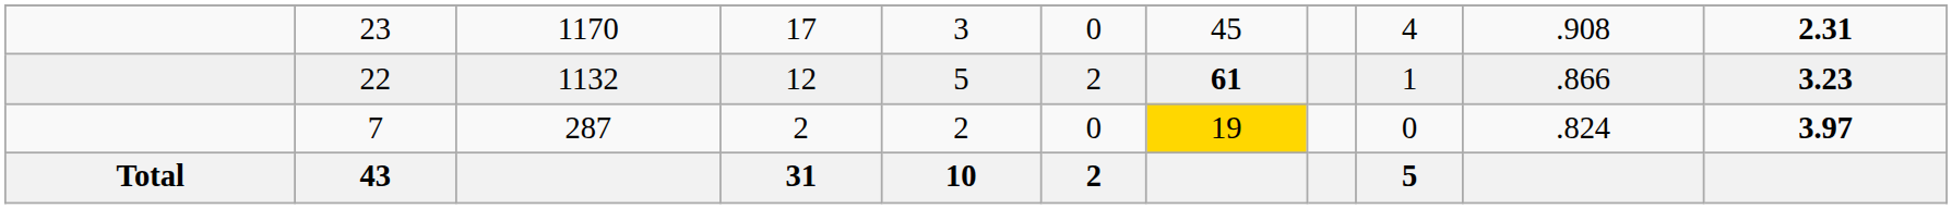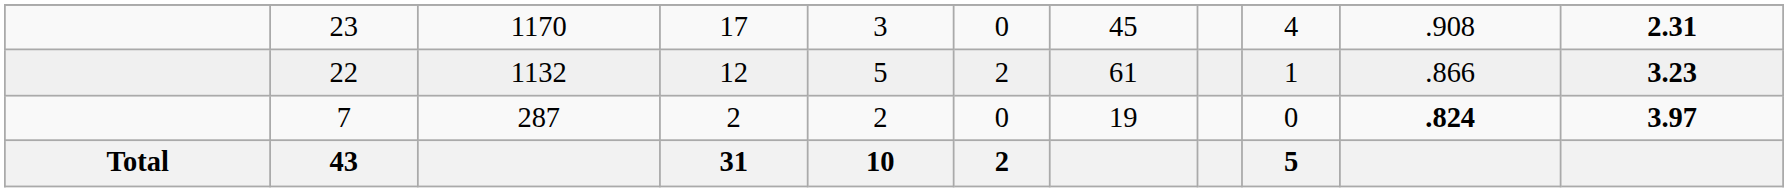22 | column 7: bold -> normal
7 | column 7: gold background -> no background
7 | column 10: normal -> bold
